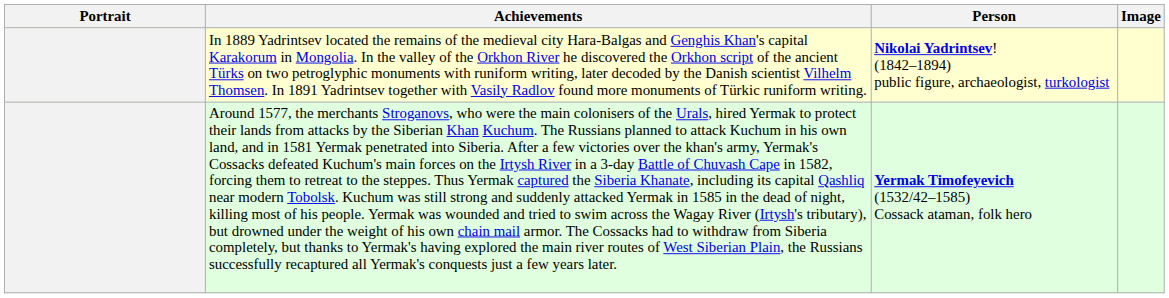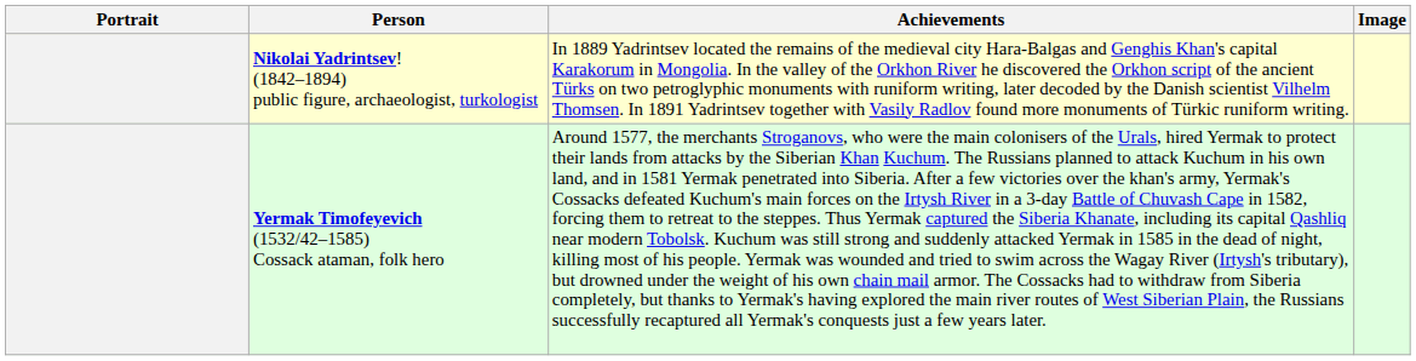columns swapped: Person <-> Achievements
